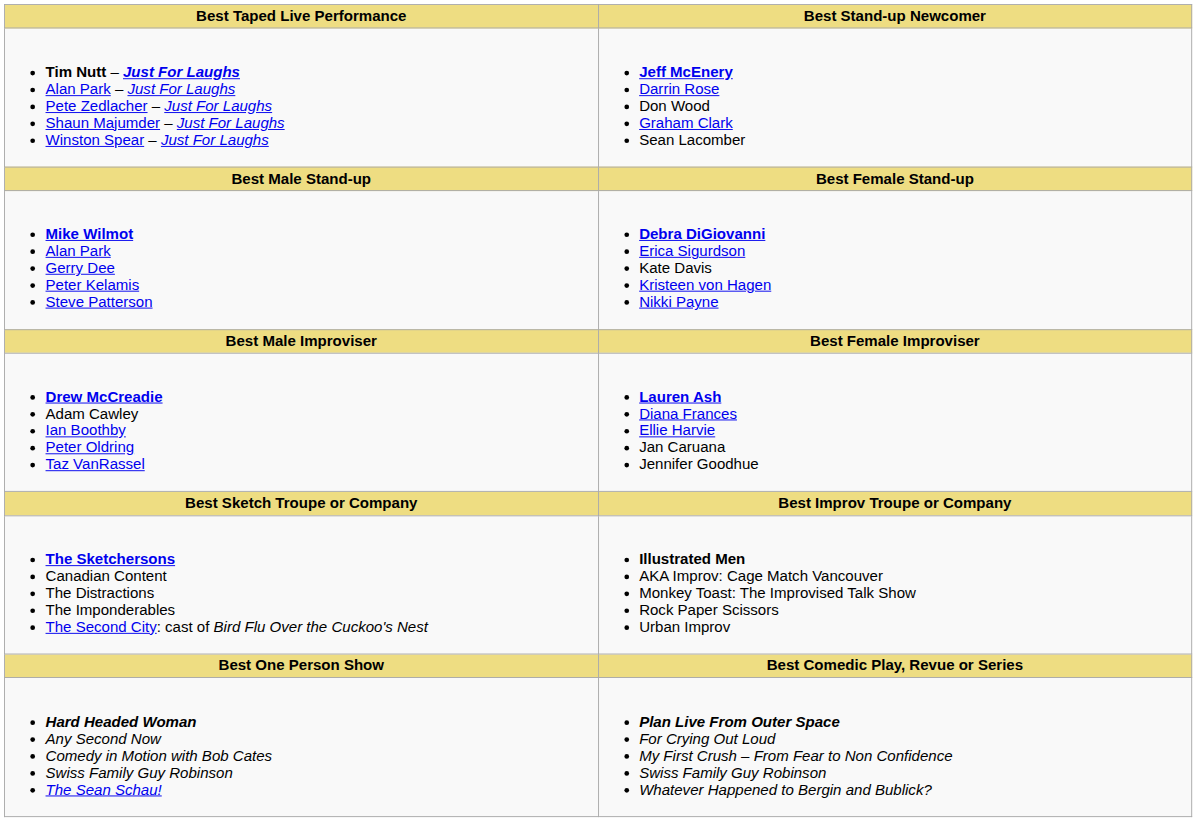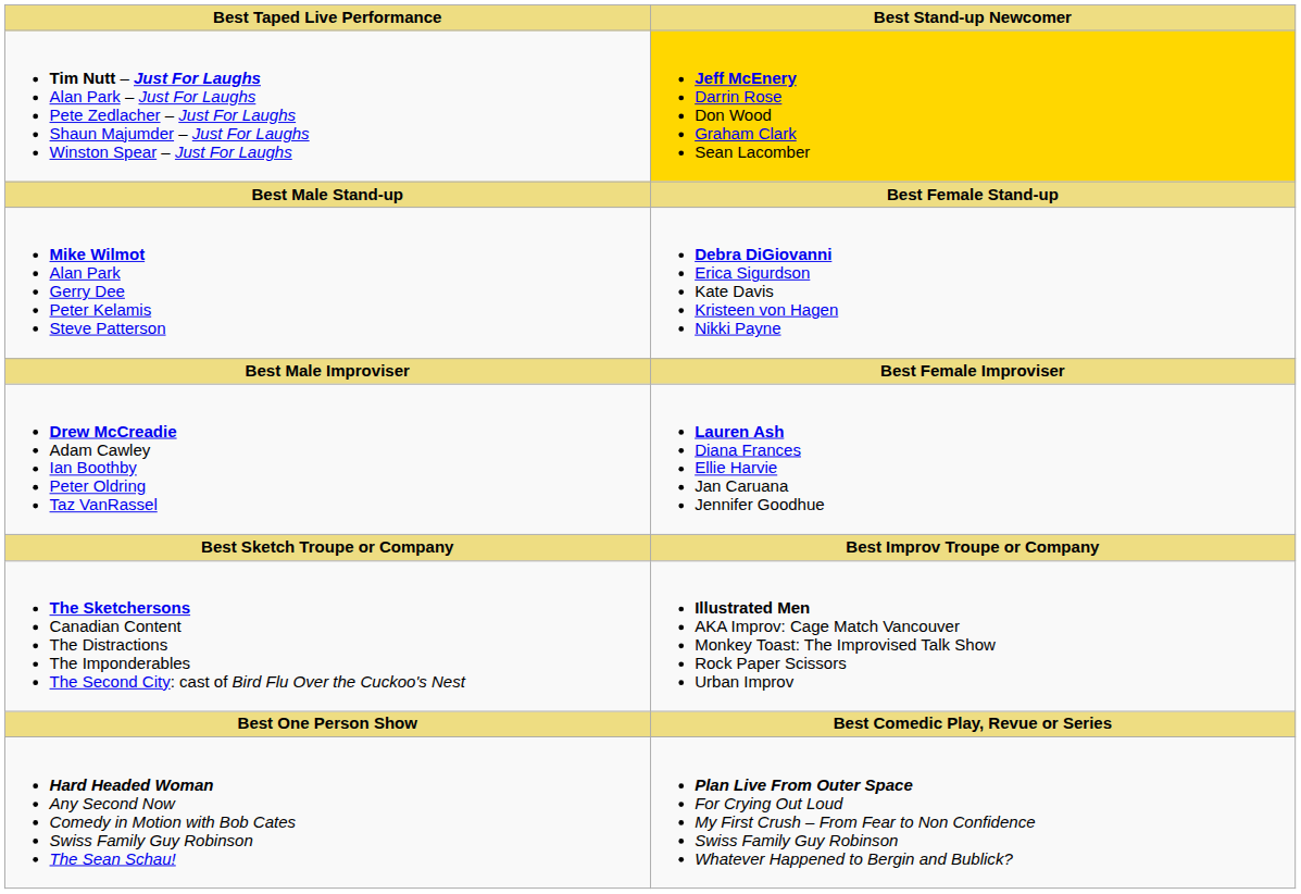row 2 | Best Stand-up Newcomer: no background -> gold background
